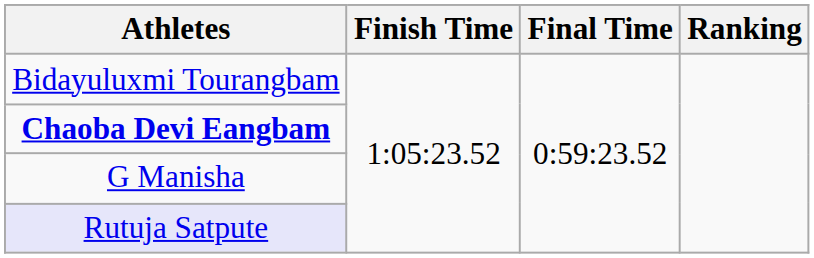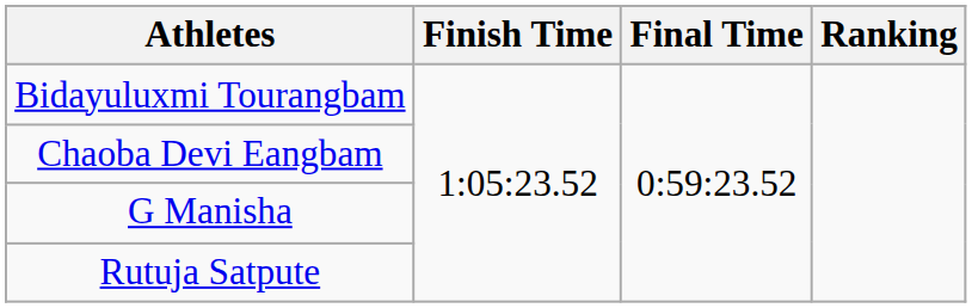Chaoba Devi Eangbam | Athletes: bold -> normal
Rutuja Satpute | Athletes: lavender background -> no background
